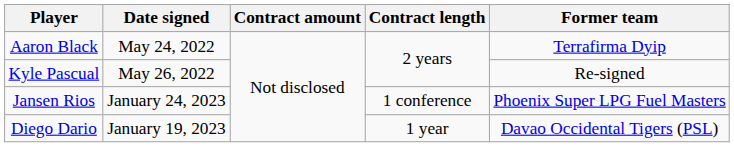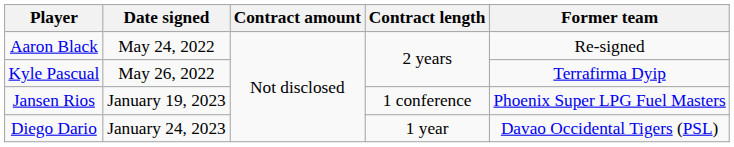Aaron Black | Former team: Terrafirma Dyip -> Re-signed
Kyle Pascual | Former team: Re-signed -> Terrafirma Dyip
Jansen Rios | Date signed: January 24, 2023 -> January 19, 2023
Diego Dario | Date signed: January 19, 2023 -> January 24, 2023
